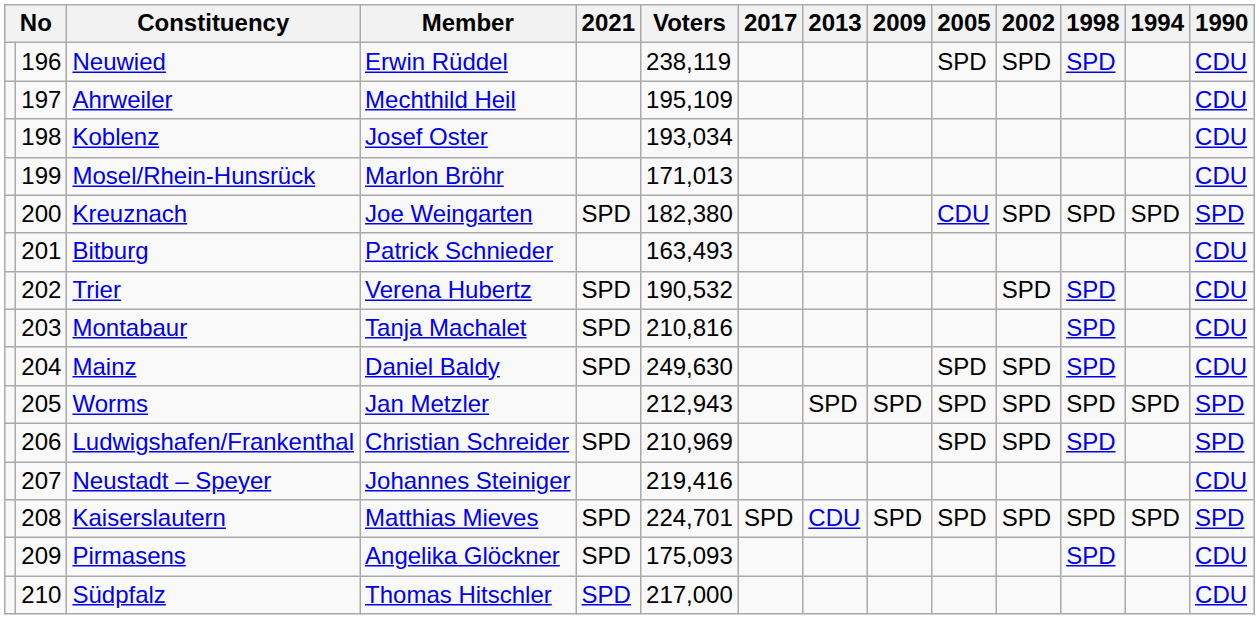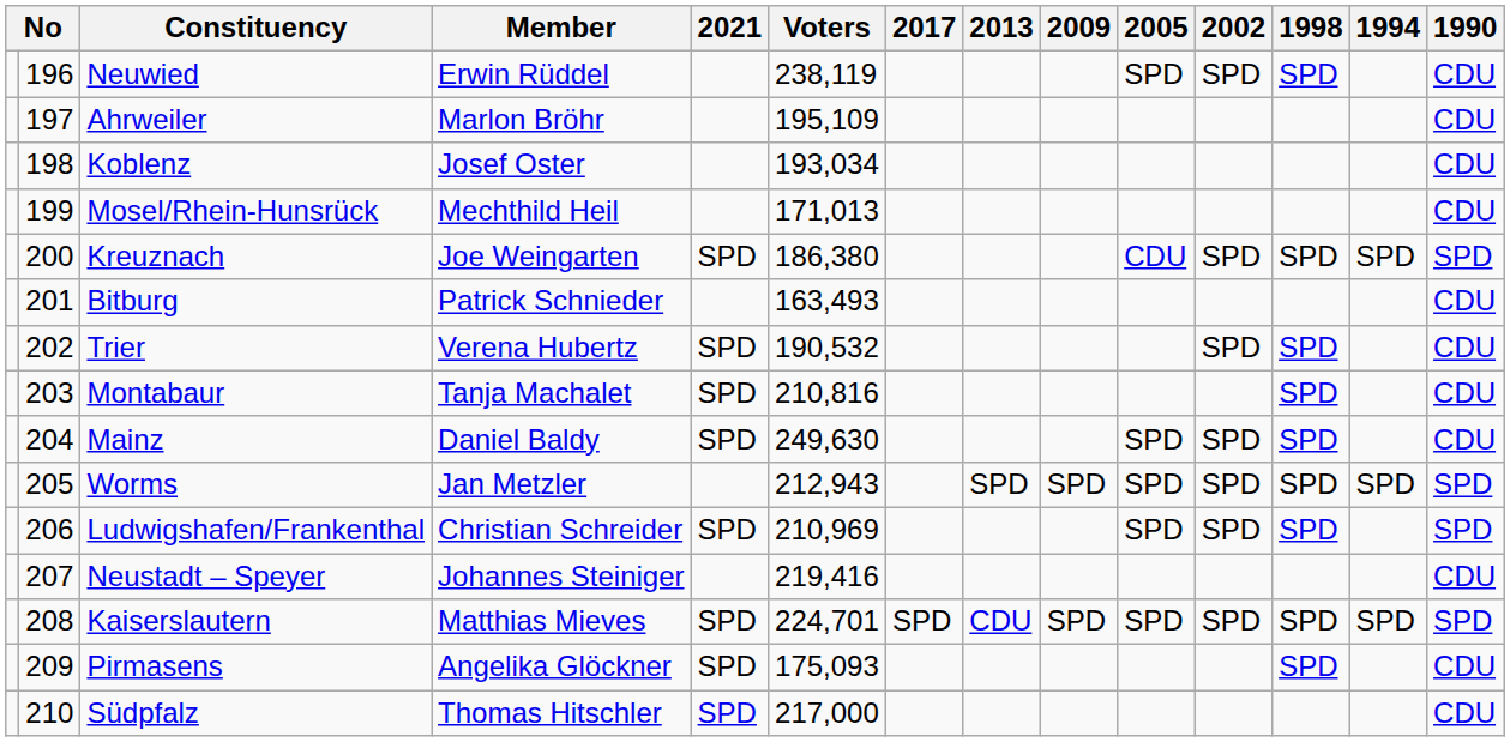Ahrweiler | Member: Mechthild Heil -> Marlon Bröhr
Mosel/Rhein-Hunsrück | Member: Marlon Bröhr -> Mechthild Heil
Kreuznach | Voters: 182,380 -> 186,380
